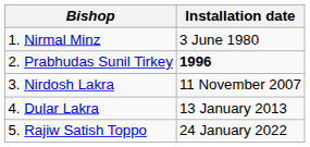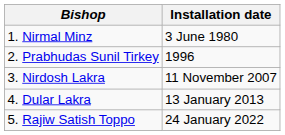2. Prabhudas Sunil Tirkey | Installation date: bold -> normal
